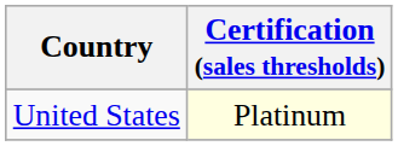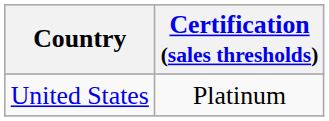United States | Certification (sales thresholds): lightyellow background -> no background
